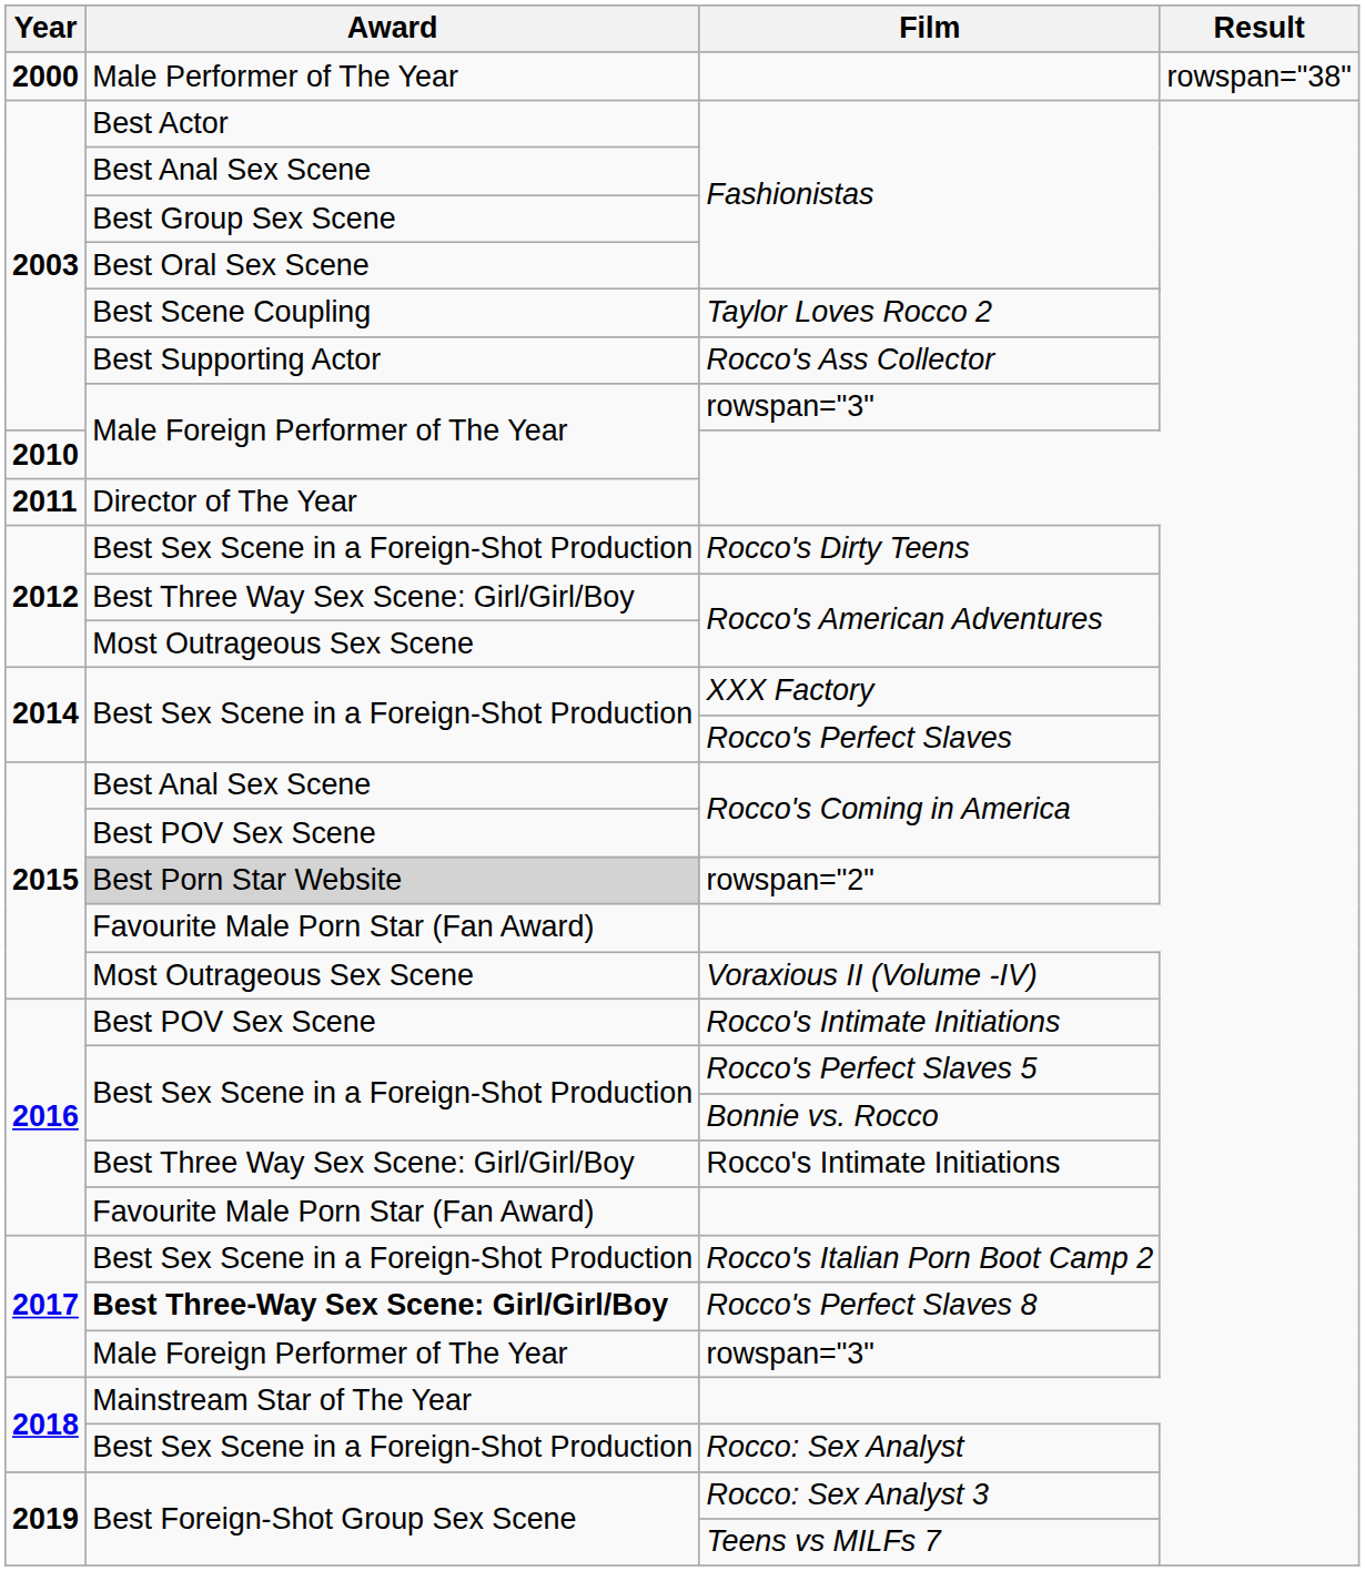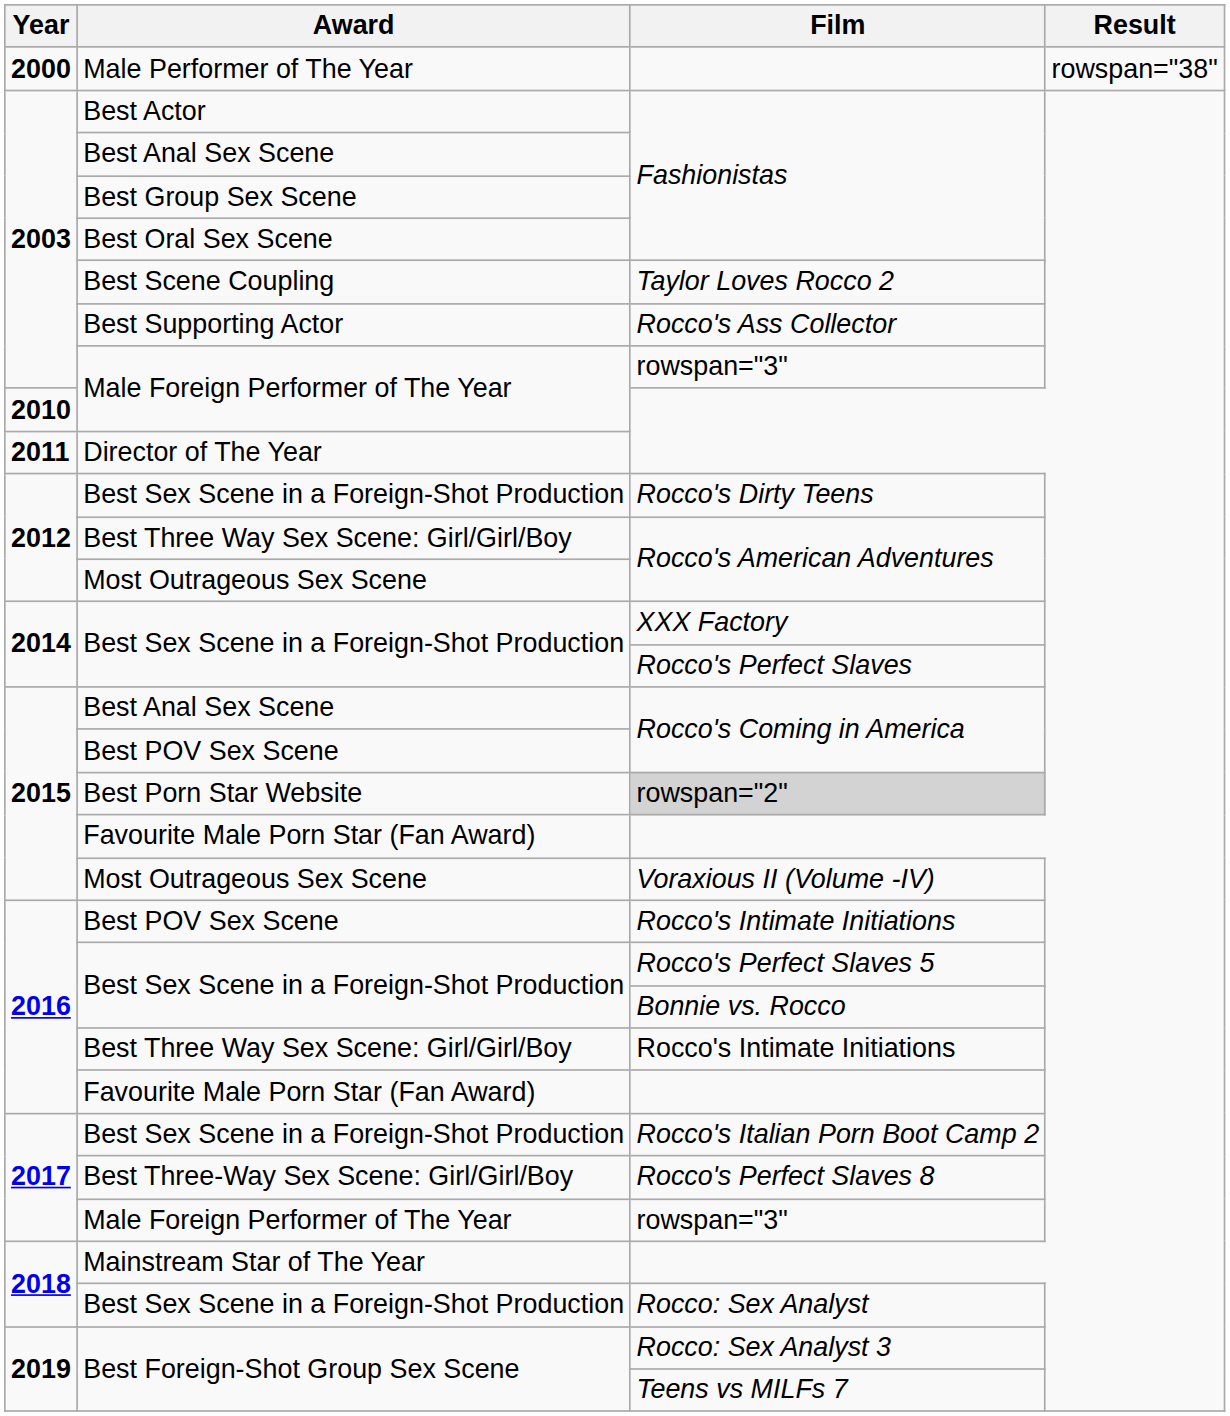rowspan="2" | Award: lightgrey background -> no background
rowspan="2" | Film: no background -> lightgrey background
Rocco's Perfect Slaves 8 | Award: bold -> normal
